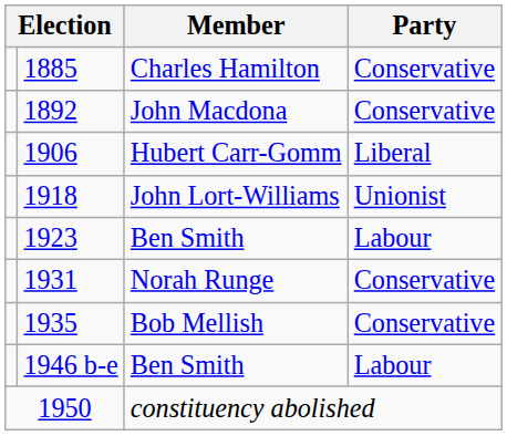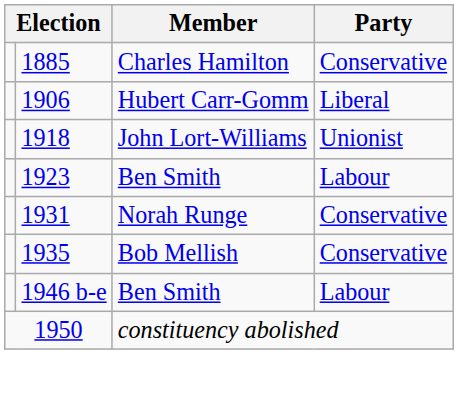- row: 1892 | John Macdona | Conservative
